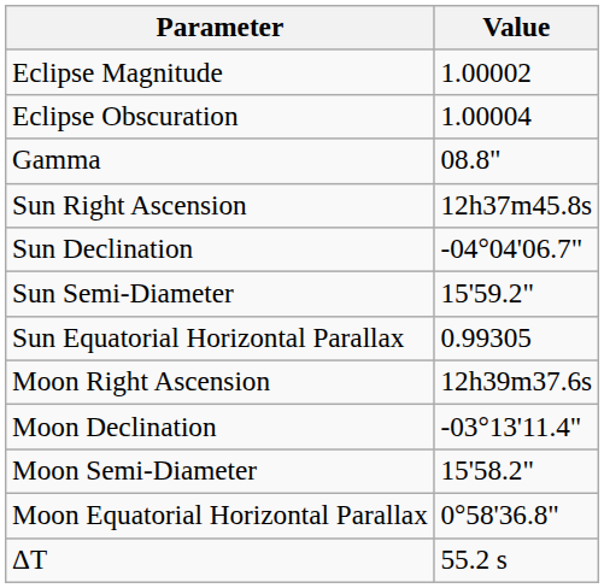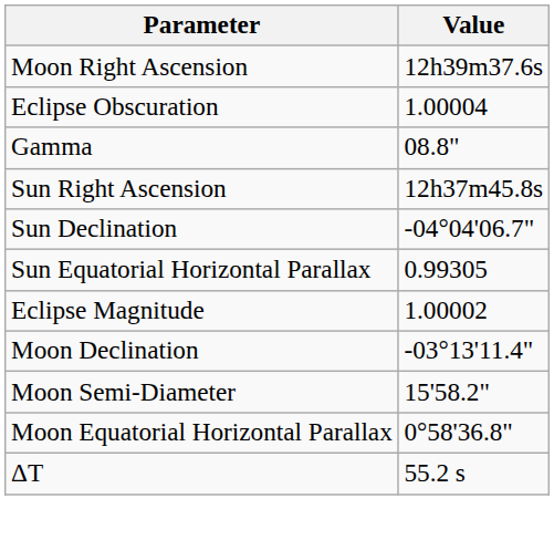rows swapped: Eclipse Magnitude <-> Moon Right Ascension
- row: Sun Semi-Diameter | 15'59.2"
